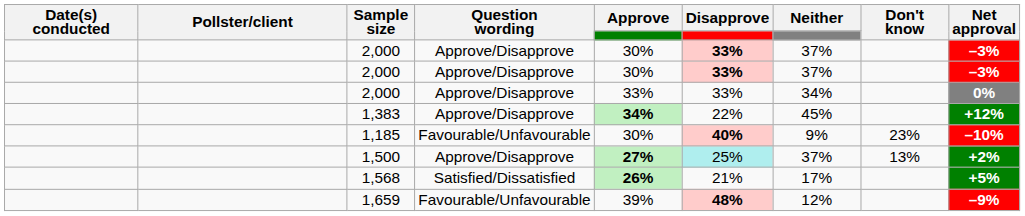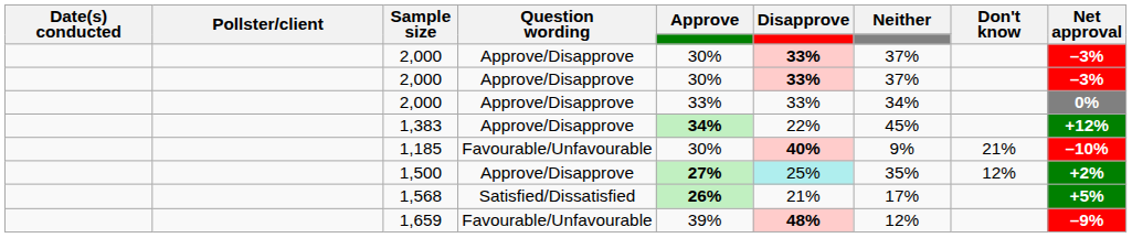1,185 | Don't know: 23% -> 21%
1,500 | Neither: 37% -> 35%
1,500 | Don't know: 13% -> 12%
